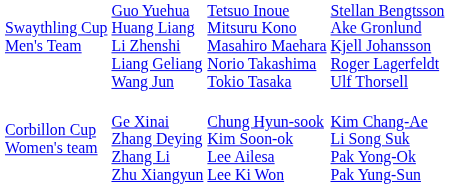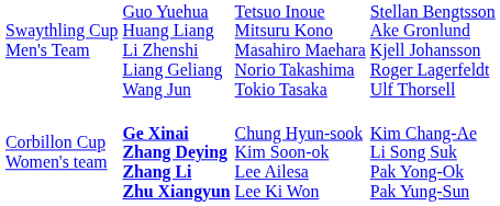Corbillon Cup Women's team | column 2: normal -> bold
